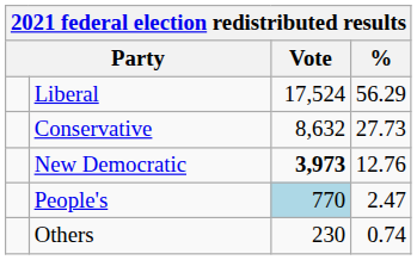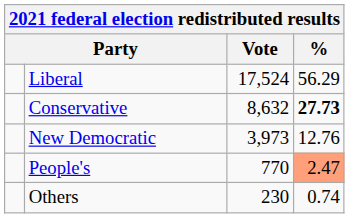Conservative | %: normal -> bold
New Democratic | Vote: bold -> normal
People's | Vote: lightblue background -> no background
People's | %: no background -> lightsalmon background
